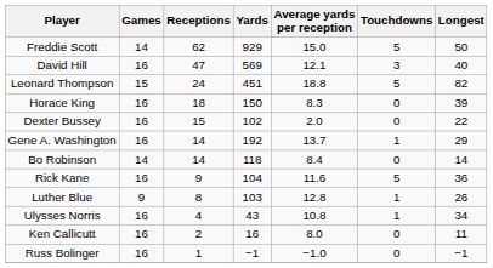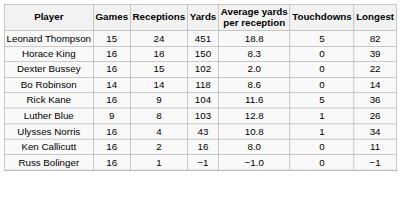- row: Freddie Scott | 14 | 62 | 929 | 15.0 | 5 | 50
- row: David Hill | 16 | 47 | 569 | 12.1 | 3 | 40
- row: Gene A. Washington | 16 | 14 | 192 | 13.7 | 1 | 29
Bo Robinson | Average yards per reception: 8.4 -> 8.6
